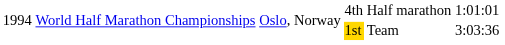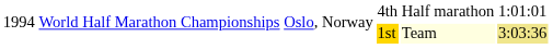row 2 | column 5: no background -> lightyellow background
row 2 | column 6: no background -> khaki background
